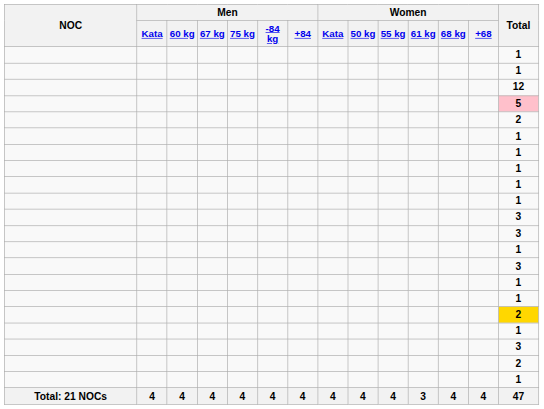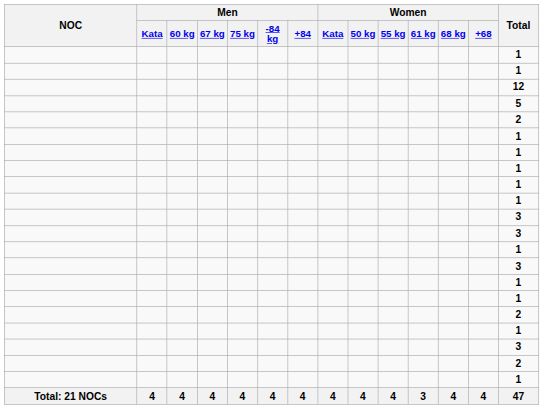row 6 | Total: pink background -> no background
row 19 | Total: gold background -> no background
